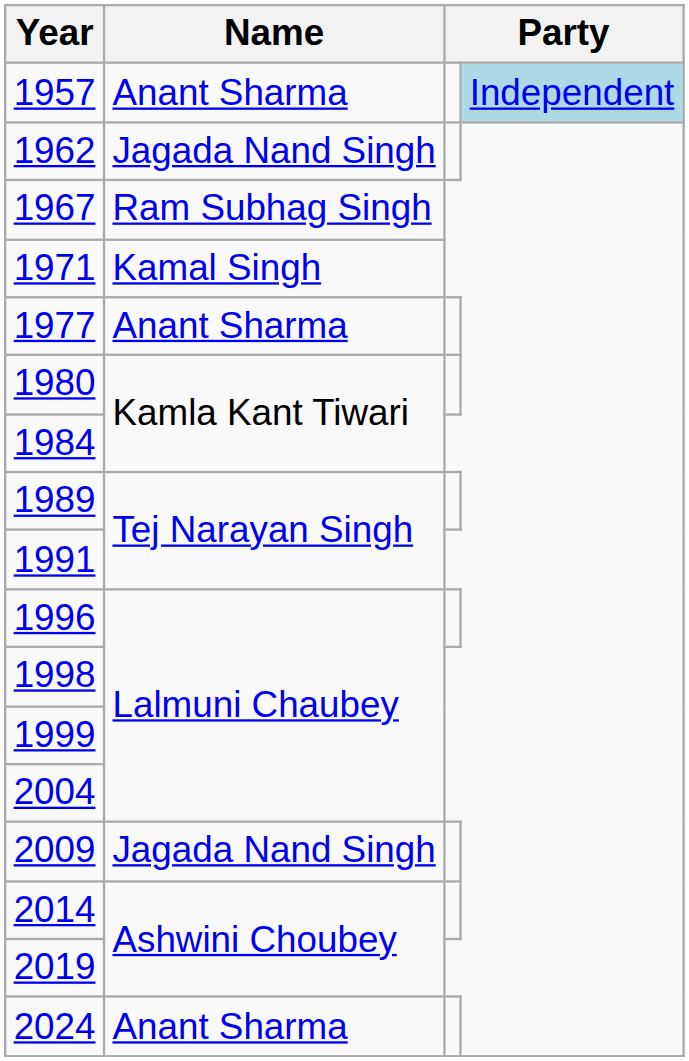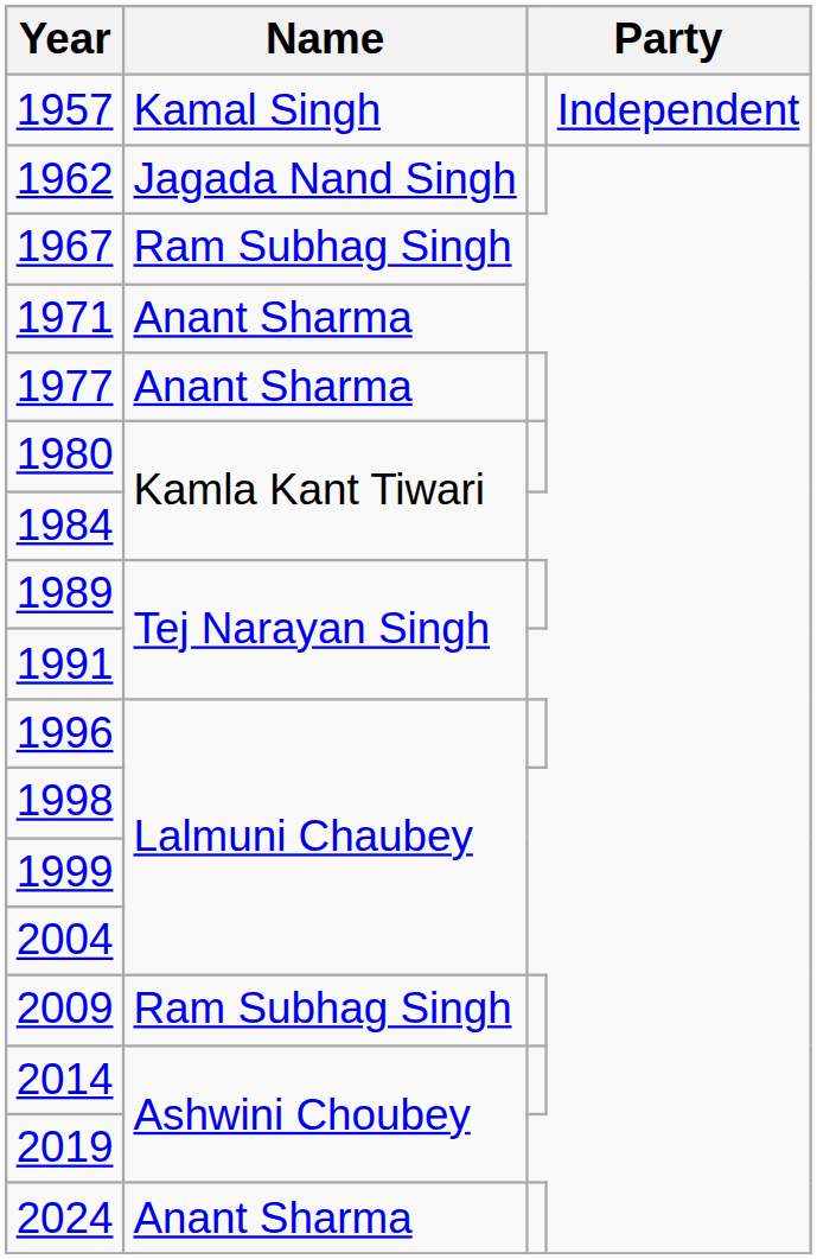1957 | Name: Anant Sharma -> Kamal Singh
1957 | column 4: lightblue background -> no background
1971 | Name: Kamal Singh -> Anant Sharma
2009 | Name: Jagada Nand Singh -> Ram Subhag Singh
